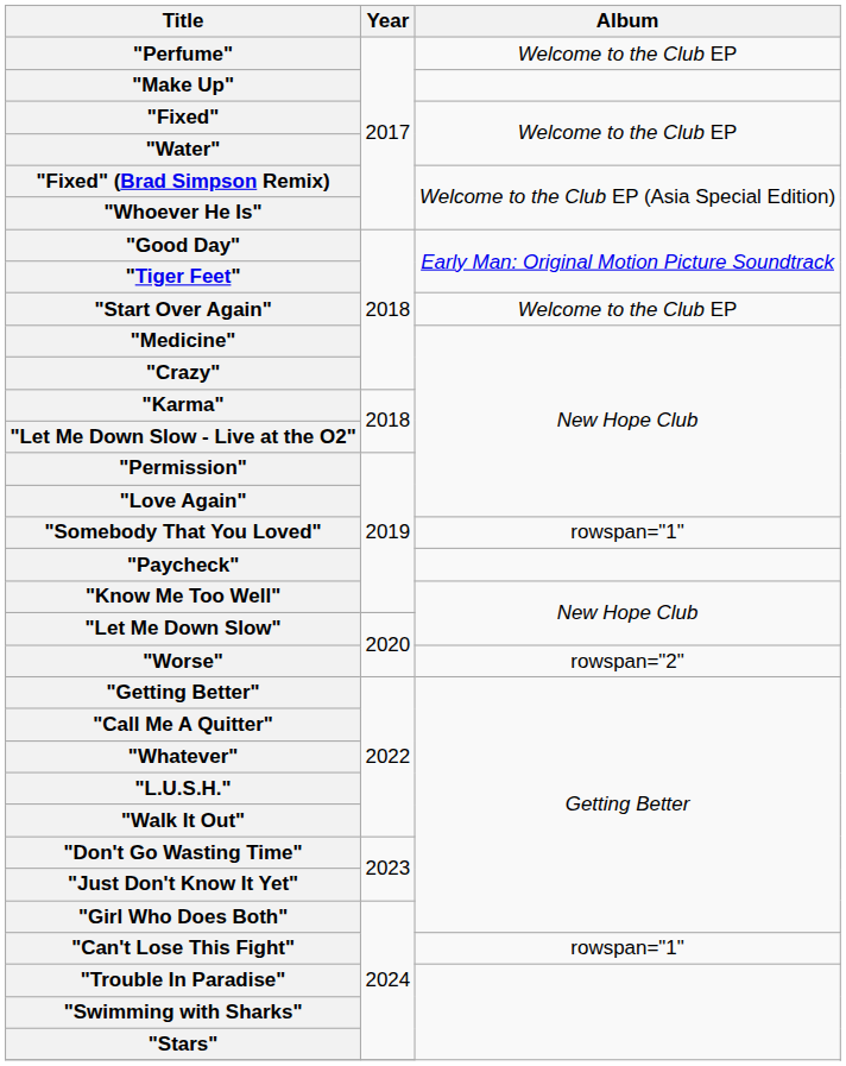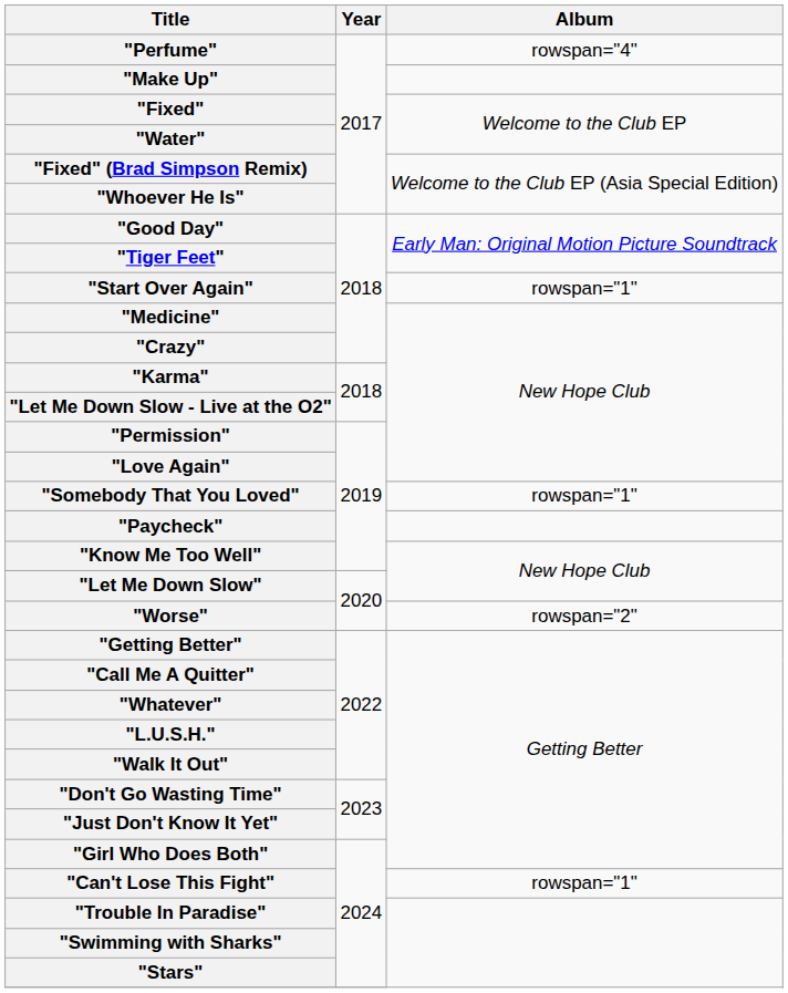"Perfume" | Album: Welcome to the Club EP -> rowspan="4"
"Start Over Again" | Album: Welcome to the Club EP -> rowspan="1"
